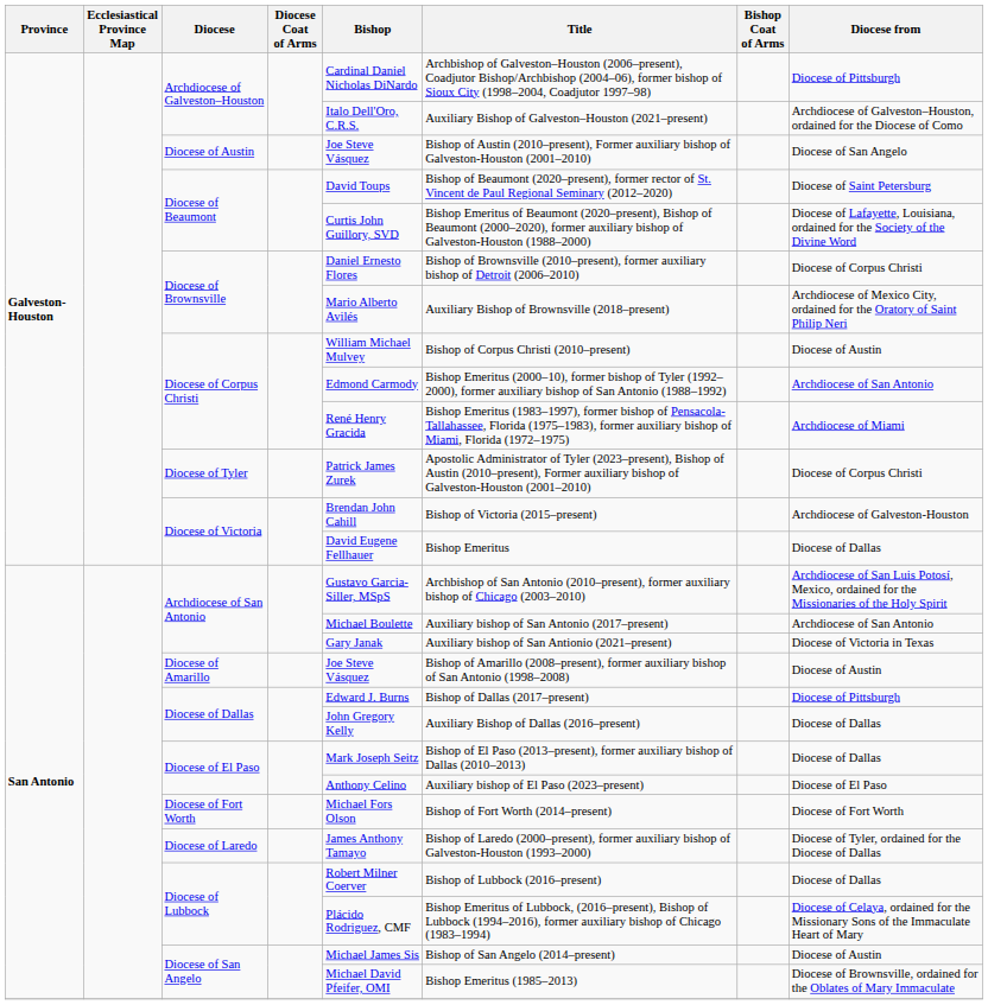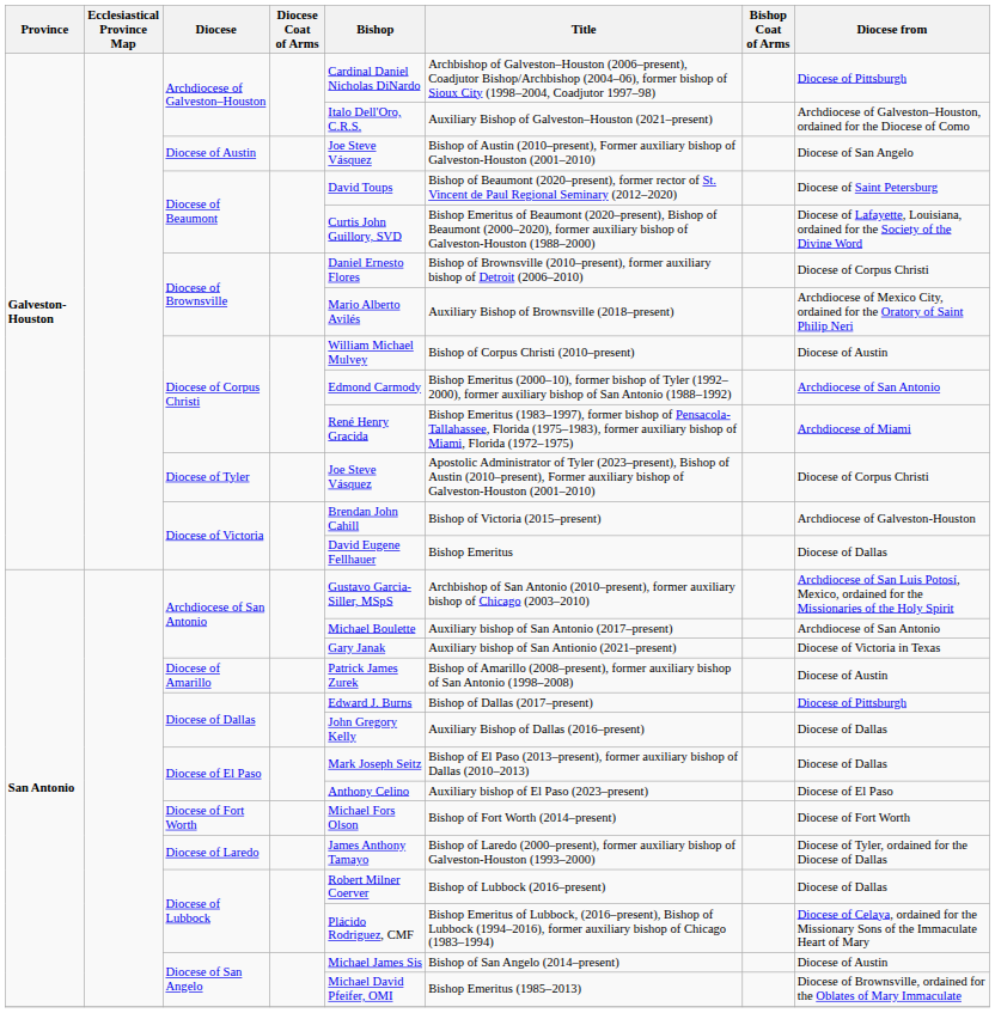Diocese of Tyler | Bishop: Patrick James Zurek -> Joe Steve Vásquez
Diocese of Amarillo | Bishop: Joe Steve Vásquez -> Patrick James Zurek
